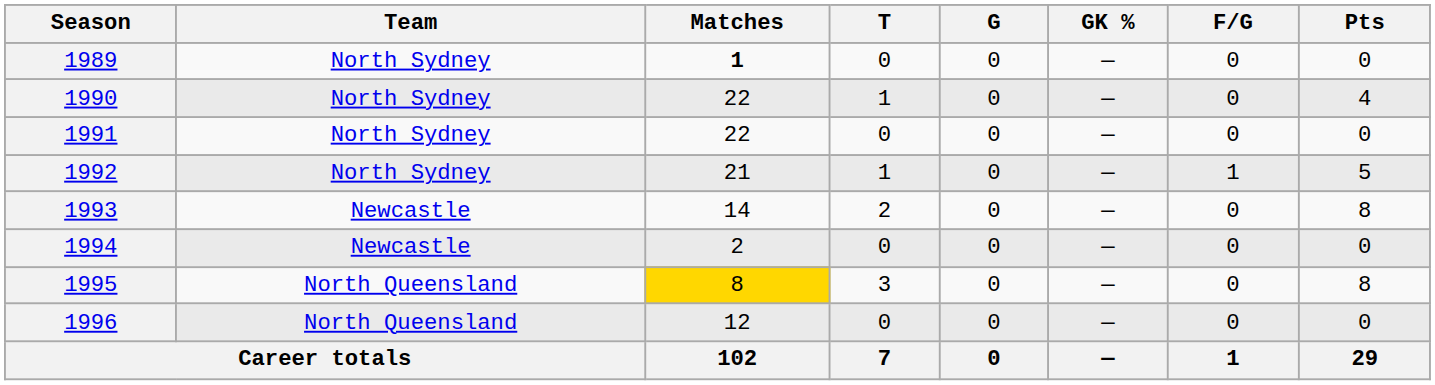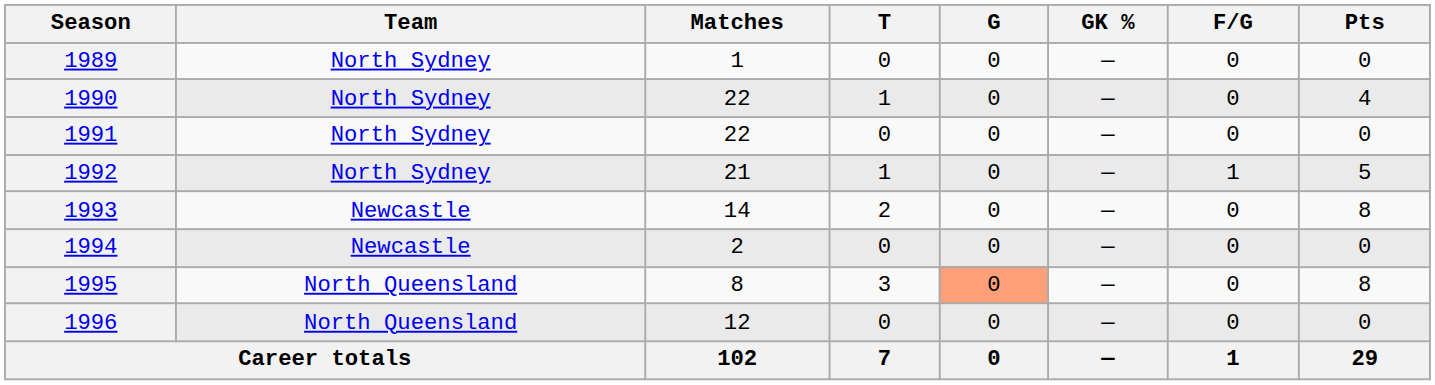1989 | Matches: bold -> normal
1995 | Matches: gold background -> no background
1995 | G: no background -> lightsalmon background
